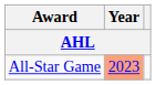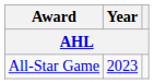row 3 | Year: lightsalmon background -> no background
